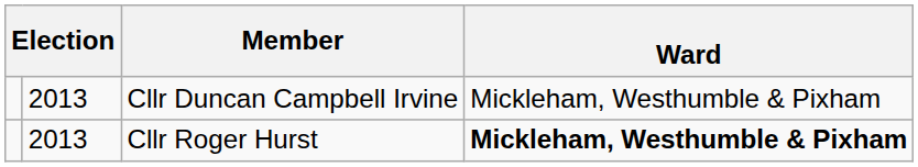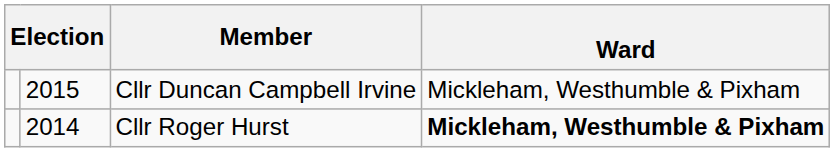Cllr Duncan Campbell Irvine | column 2: 2013 -> 2015
Cllr Roger Hurst | column 2: 2013 -> 2014
